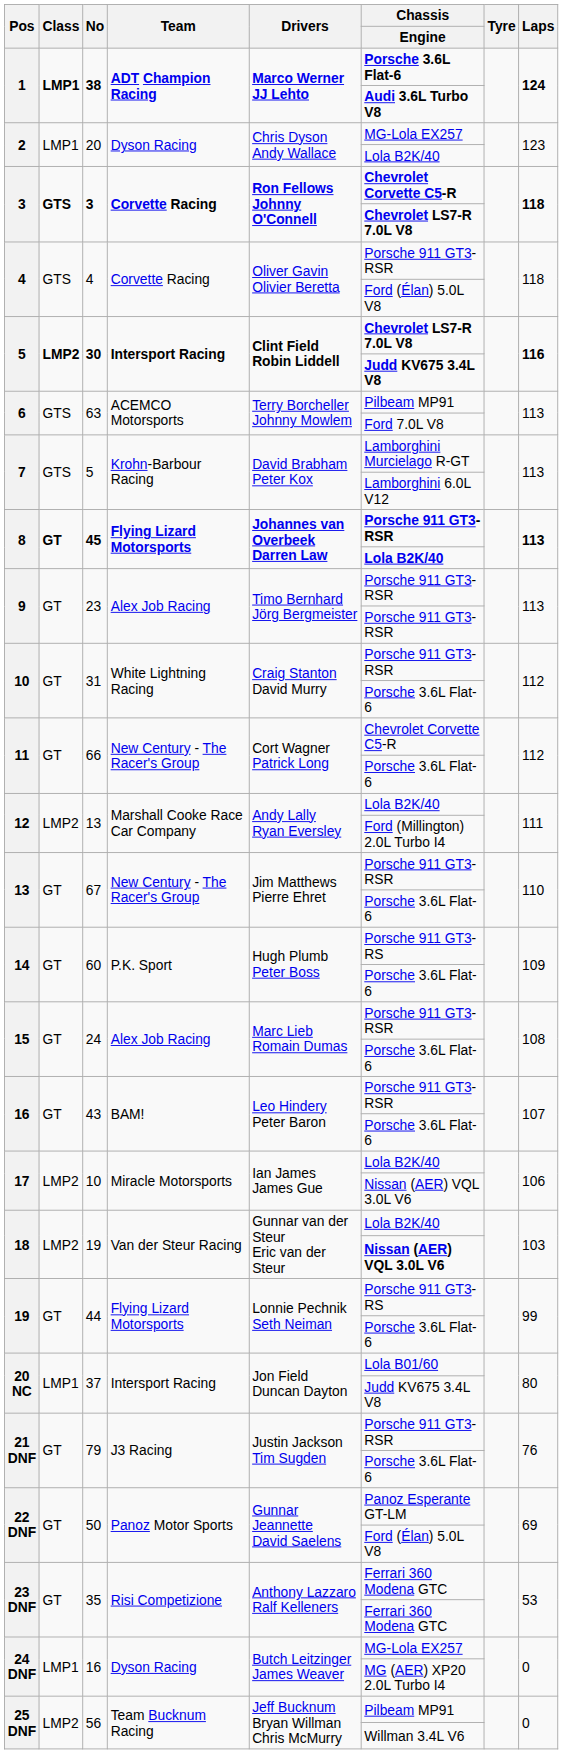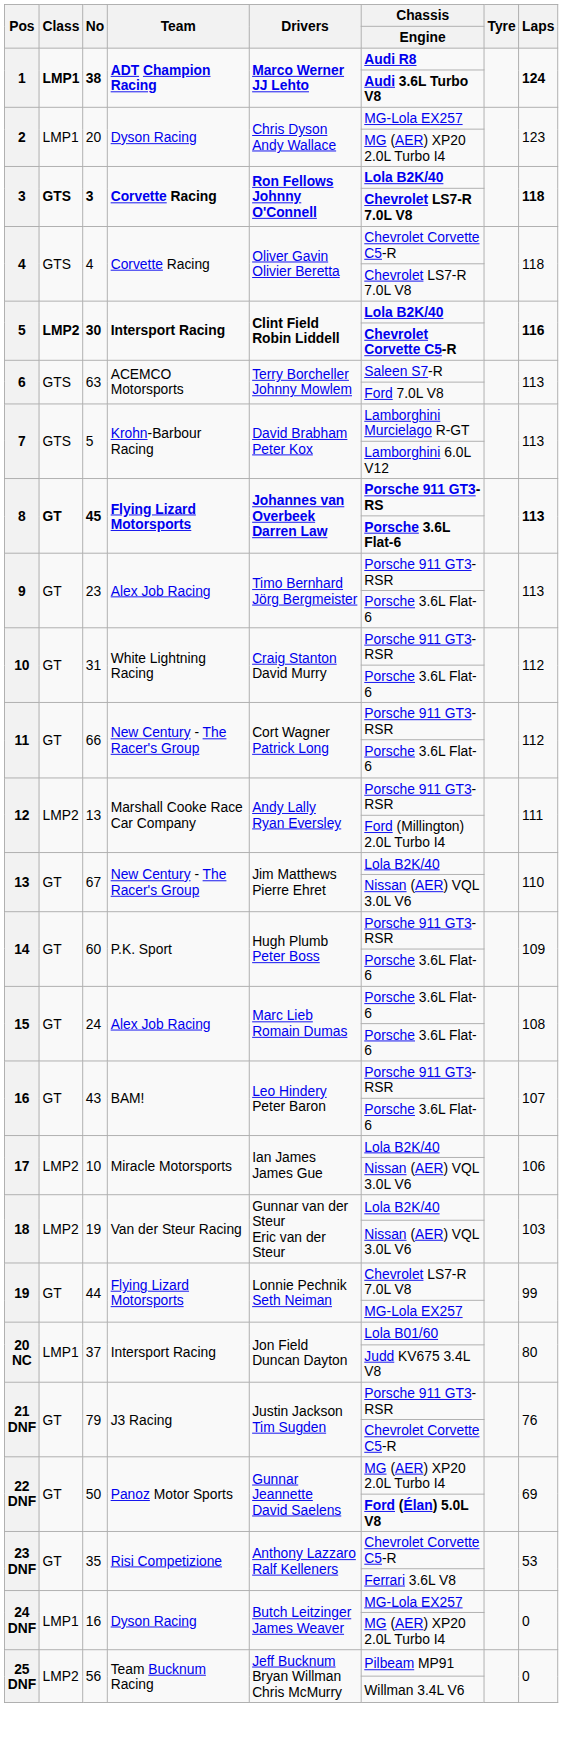row 3 | Chassis / Engine: Porsche 3.6L Flat-6 -> Audi R8
row 6 | Chassis / Engine: Lola B2K/40 -> MG (AER) XP20 2.0L Turbo I4
row 7 | Chassis / Engine: Chevrolet Corvette C5-R -> Lola B2K/40
row 9 | Chassis / Engine: Porsche 911 GT3-RSR -> Chevrolet Corvette C5-R
row 10 | Chassis / Engine: Ford (Élan) 5.0L V8 -> Chevrolet LS7-R 7.0L V8
row 11 | Chassis / Engine: Chevrolet LS7-R 7.0L V8 -> Lola B2K/40
row 12 | Chassis / Engine: Judd KV675 3.4L V8 -> Chevrolet Corvette C5-R
row 13 | Chassis / Engine: Pilbeam MP91 -> Saleen S7-R
row 17 | Chassis / Engine: Porsche 911 GT3-RSR -> Porsche 911 GT3-RS
row 18 | Chassis / Engine: Lola B2K/40 -> Porsche 3.6L Flat-6
row 20 | Chassis / Engine: Porsche 911 GT3-RSR -> Porsche 3.6L Flat-6
row 23 | Chassis / Engine: Chevrolet Corvette C5-R -> Porsche 911 GT3-RSR
row 25 | Chassis / Engine: Lola B2K/40 -> Porsche 911 GT3-RSR
row 27 | Chassis / Engine: Porsche 911 GT3-RSR -> Lola B2K/40
row 28 | Chassis / Engine: Porsche 3.6L Flat-6 -> Nissan (AER) VQL 3.0L V6
row 29 | Chassis / Engine: Porsche 911 GT3-RS -> Porsche 911 GT3-RSR
row 31 | Chassis / Engine: Porsche 911 GT3-RSR -> Porsche 3.6L Flat-6
row 38 | Chassis / Engine: bold -> normal
row 39 | Chassis / Engine: Porsche 911 GT3-RS -> Chevrolet LS7-R 7.0L V8
row 40 | Chassis / Engine: Porsche 3.6L Flat-6 -> MG-Lola EX257
row 44 | Chassis / Engine: Porsche 3.6L Flat-6 -> Chevrolet Corvette C5-R
row 45 | Chassis / Engine: Panoz Esperante GT-LM -> MG (AER) XP20 2.0L Turbo I4
row 46 | Chassis / Engine: normal -> bold
row 47 | Chassis / Engine: Ferrari 360 Modena GTC -> Chevrolet Corvette C5-R
row 48 | Chassis / Engine: Ferrari 360 Modena GTC -> Ferrari 3.6L V8
